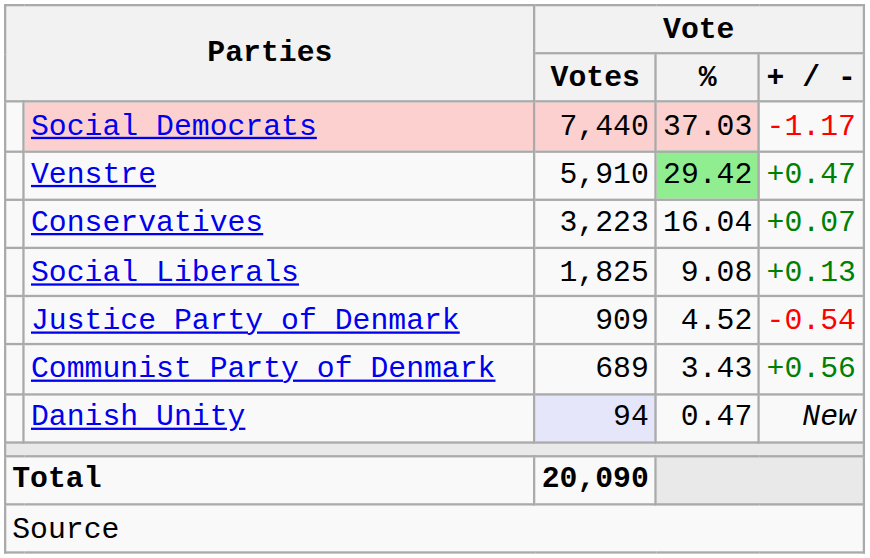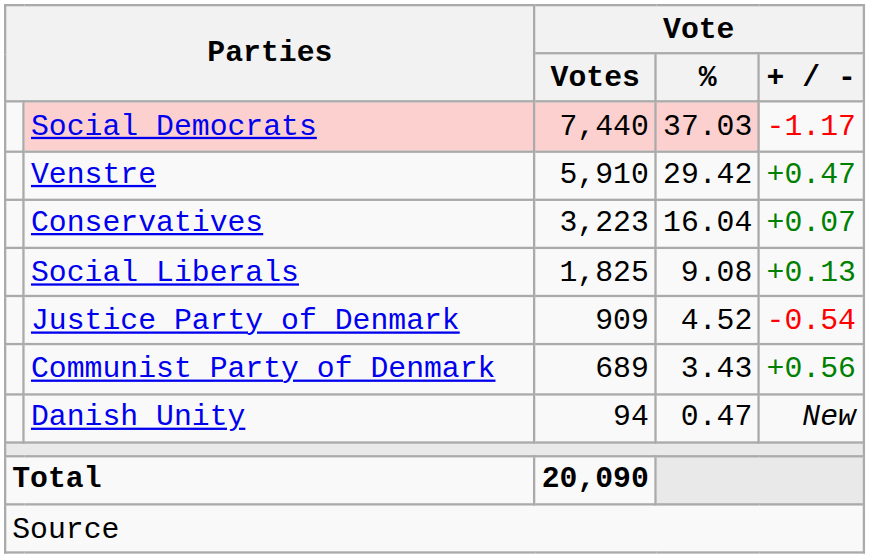Venstre | Vote / %: lightgreen background -> no background
Danish Unity | Vote / Votes: lavender background -> no background
